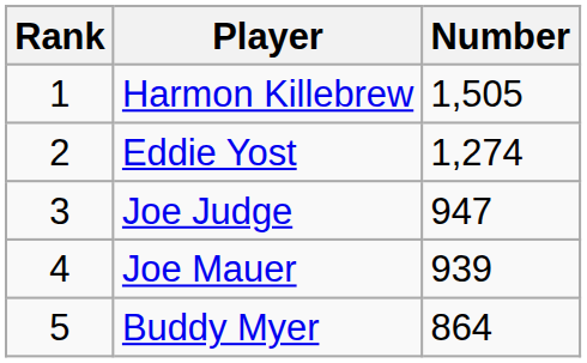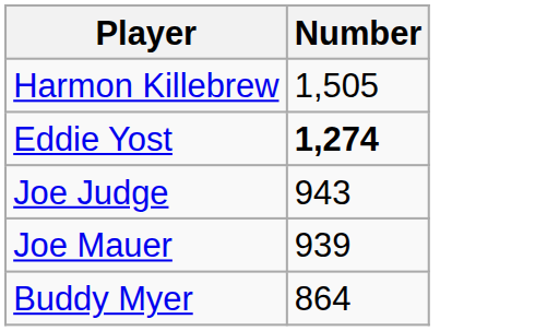- column: Rank | 1 | 2 | 3 | 4 | 5
Eddie Yost | Number: normal -> bold
Joe Judge | Number: 947 -> 943
